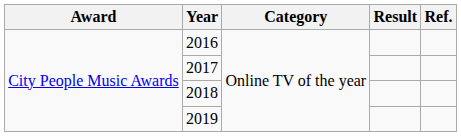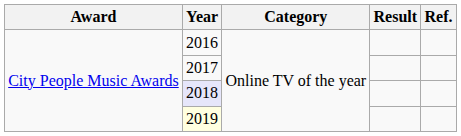2018 | Year: no background -> lavender background
2019 | Year: no background -> lightyellow background
